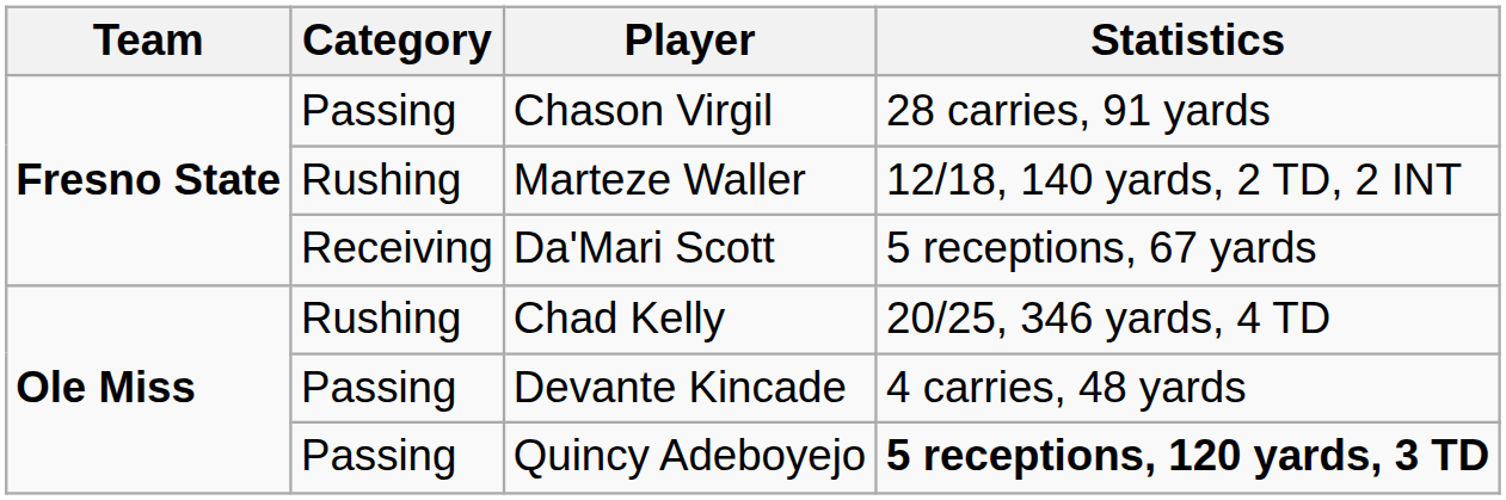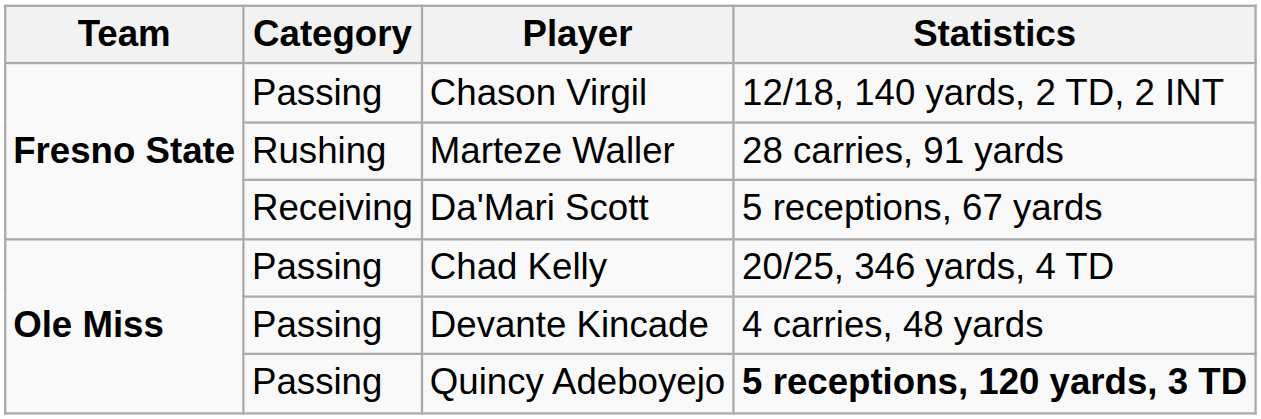Chason Virgil | Statistics: 28 carries, 91 yards -> 12/18, 140 yards, 2 TD, 2 INT
Marteze Waller | Statistics: 12/18, 140 yards, 2 TD, 2 INT -> 28 carries, 91 yards
Chad Kelly | Category: Rushing -> Passing
